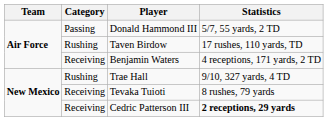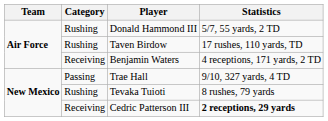Donald Hammond III | Category: Passing -> Rushing
Trae Hall | Category: Rushing -> Passing
Tevaka Tuioti | Category: Receiving -> Rushing
